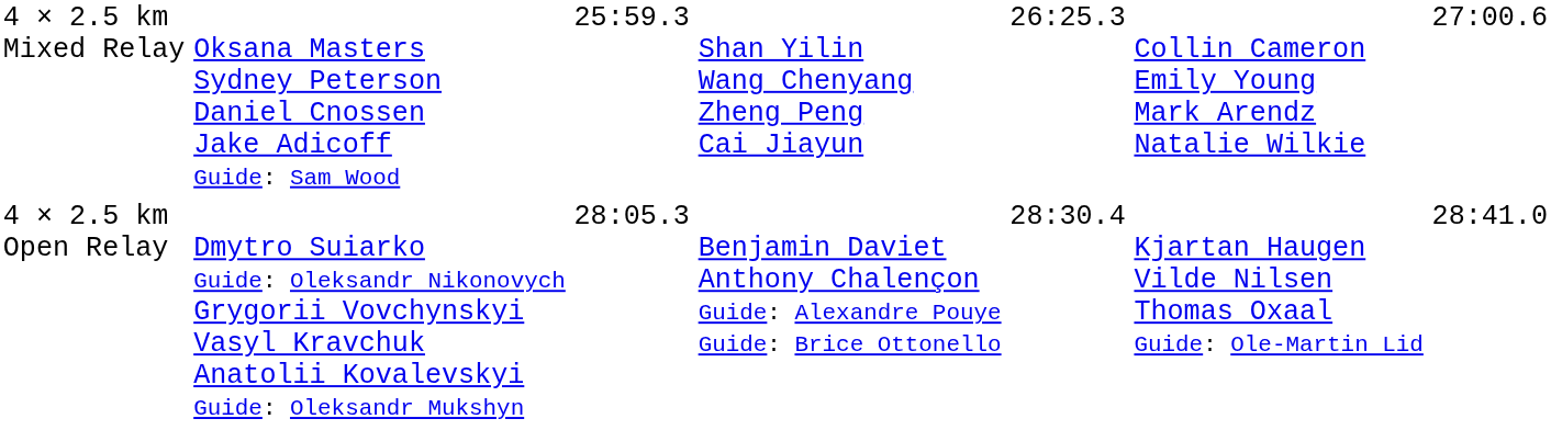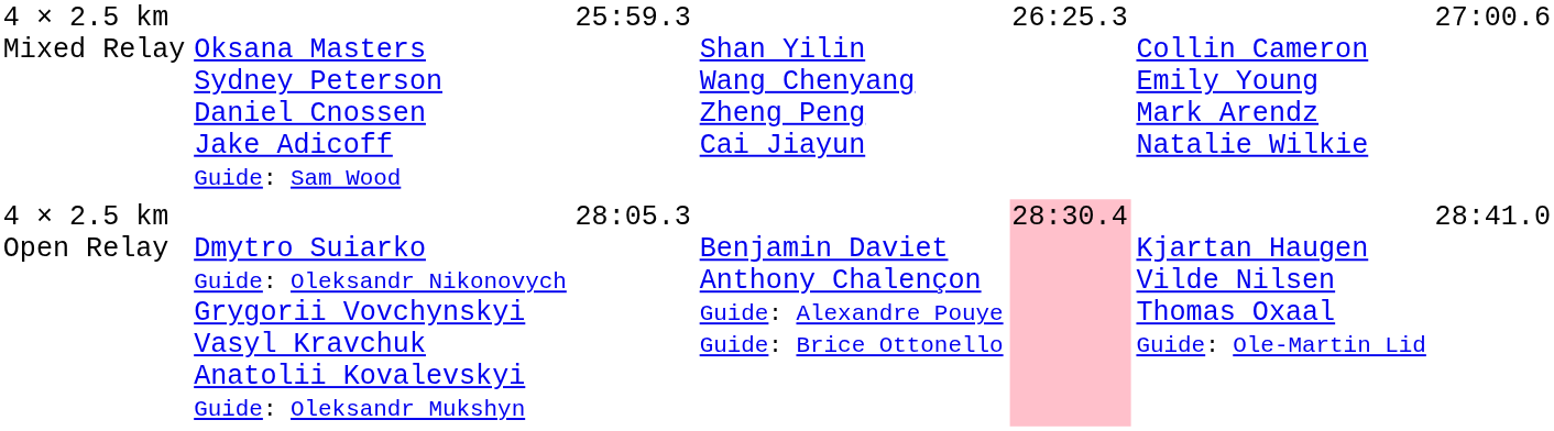4 × 2.5 km Open Relay | column 5: no background -> pink background
